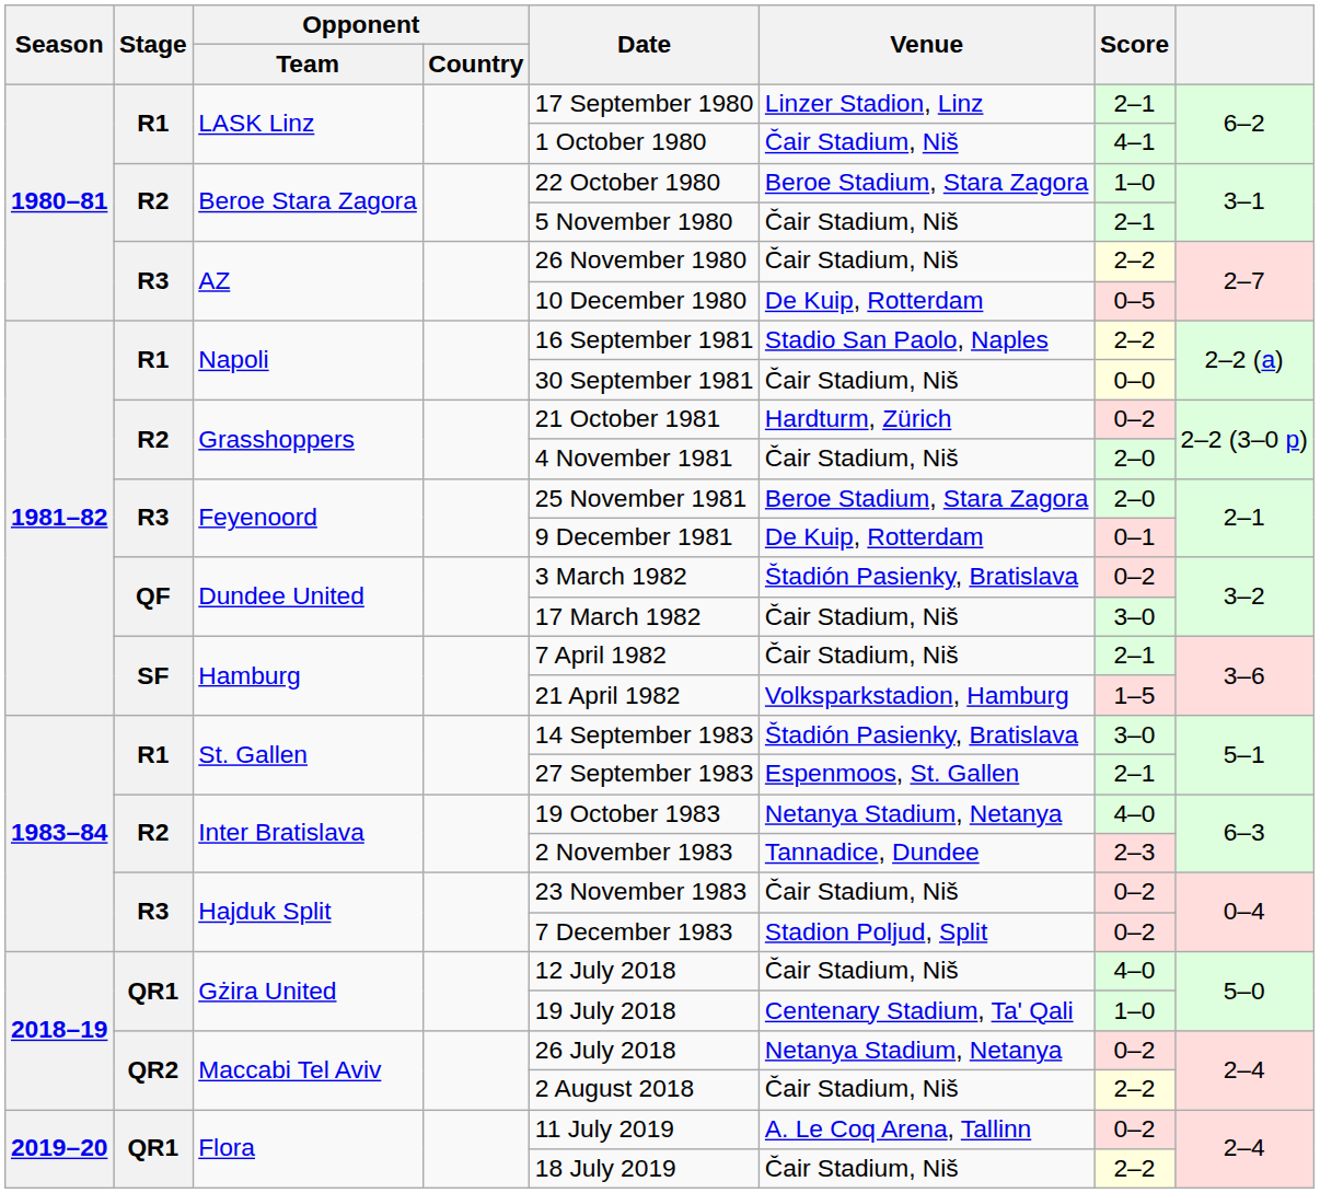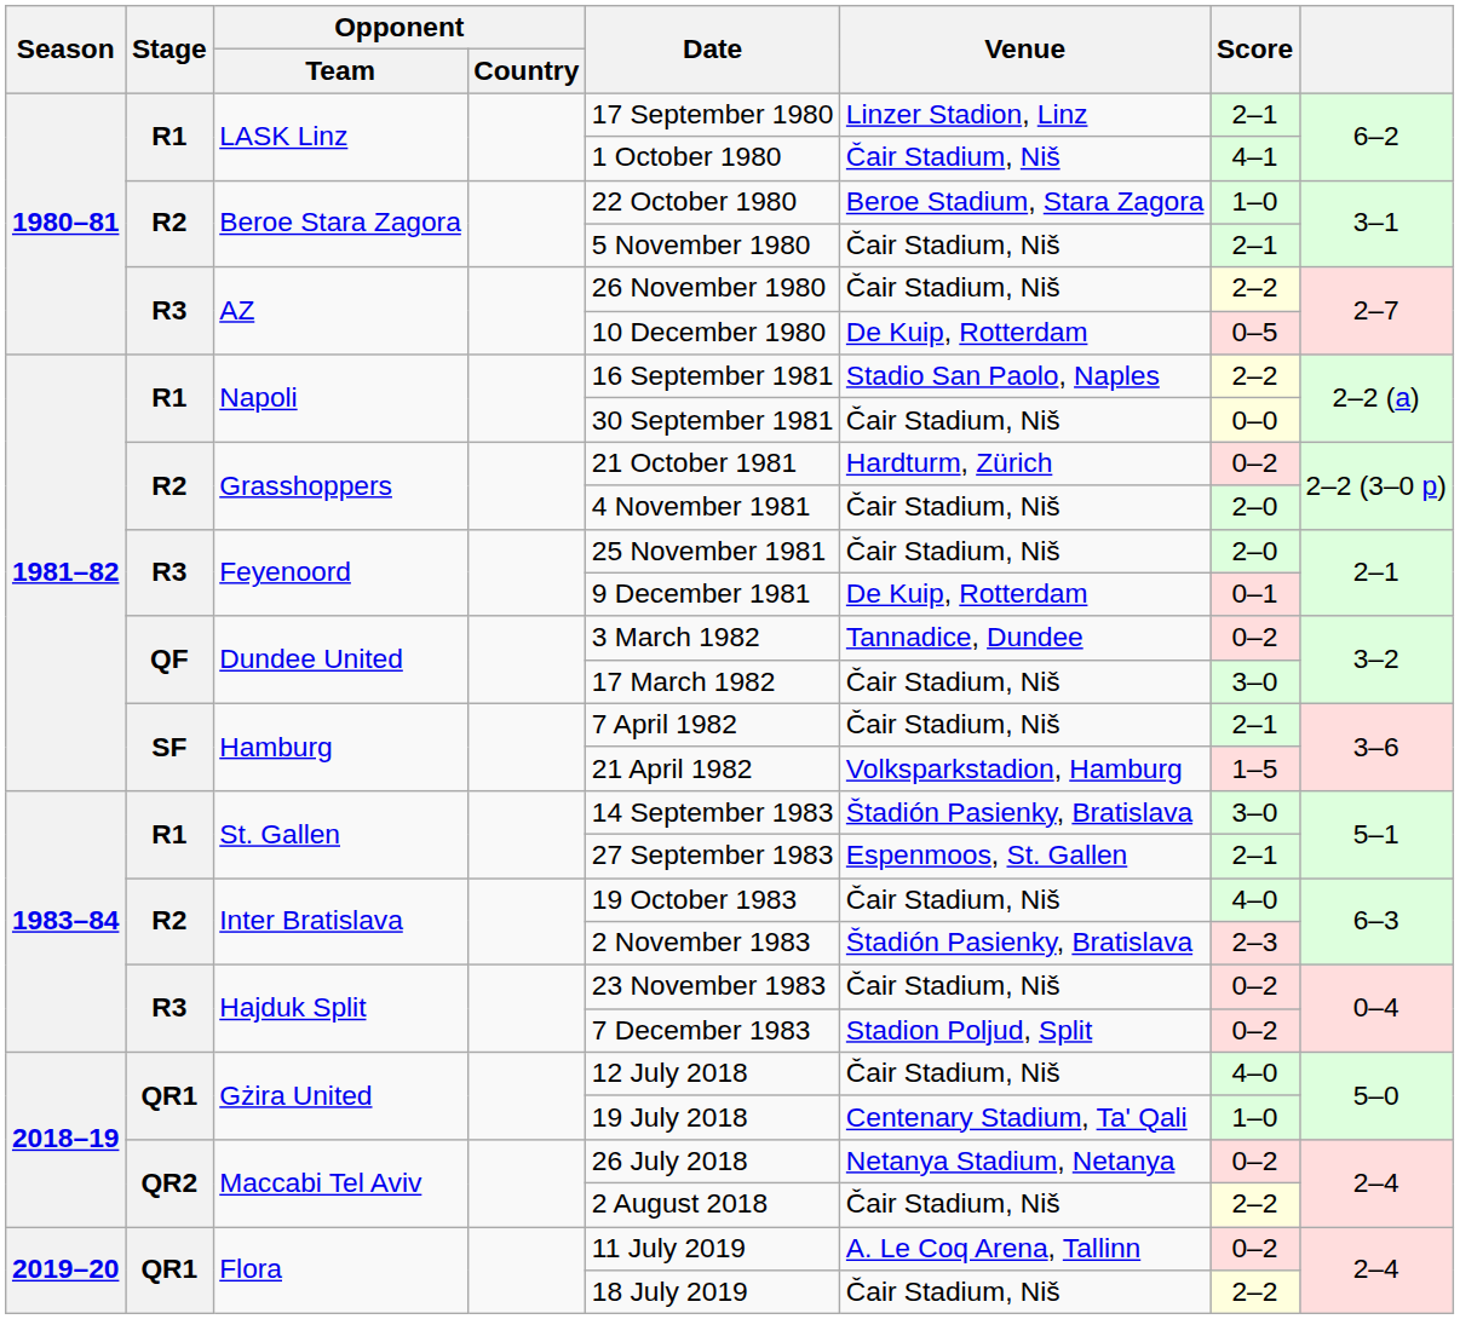row 13 | Venue: Beroe Stadium, Stara Zagora -> Čair Stadium, Niš
row 15 | Venue: Štadión Pasienky, Bratislava -> Tannadice, Dundee
row 21 | Venue: Netanya Stadium, Netanya -> Čair Stadium, Niš
row 22 | Venue: Tannadice, Dundee -> Štadión Pasienky, Bratislava
